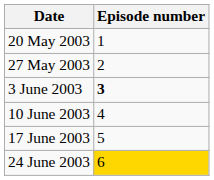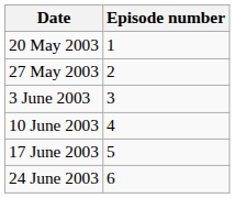3 June 2003 | Episode number: bold -> normal
24 June 2003 | Episode number: gold background -> no background
